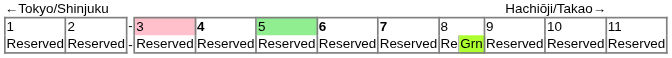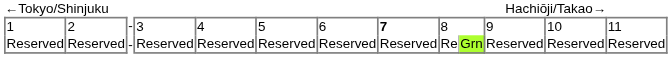1 | column 4: pink background -> no background
1 | column 5: bold -> normal
1 | column 6: lightgreen background -> no background
1 | column 7: bold -> normal
